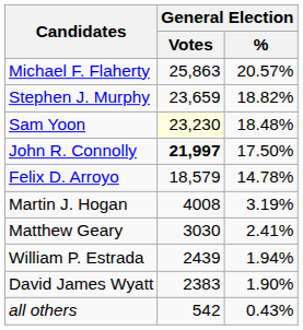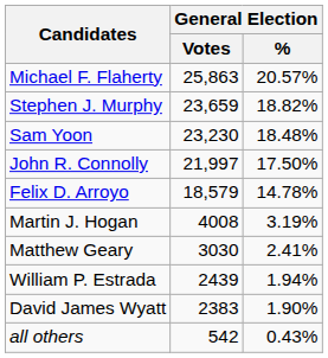Sam Yoon | General Election / Votes: lightyellow background -> no background
John R. Connolly | General Election / Votes: bold -> normal
